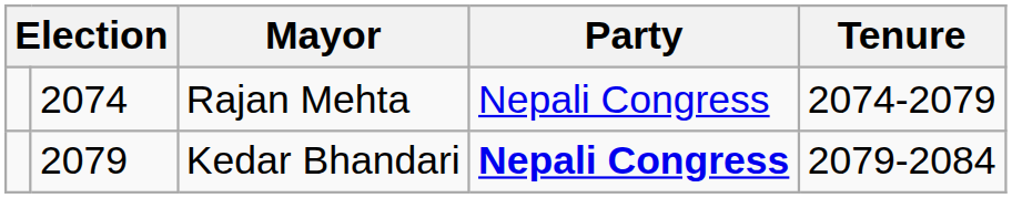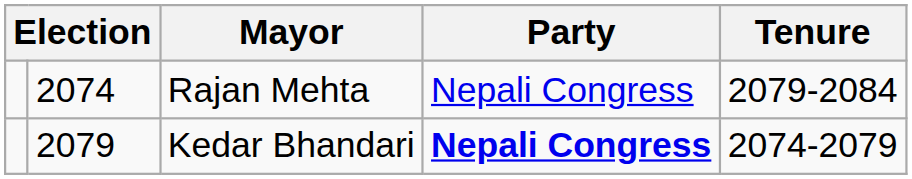Rajan Mehta | Tenure: 2074-2079 -> 2079-2084
Kedar Bhandari | Tenure: 2079-2084 -> 2074-2079
